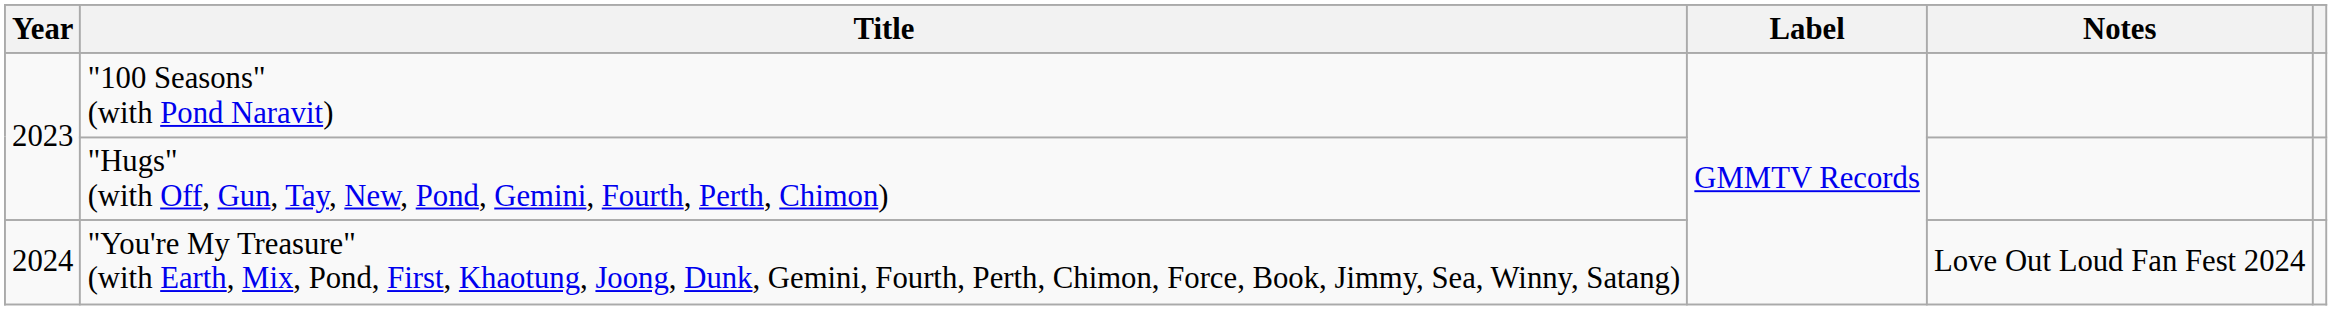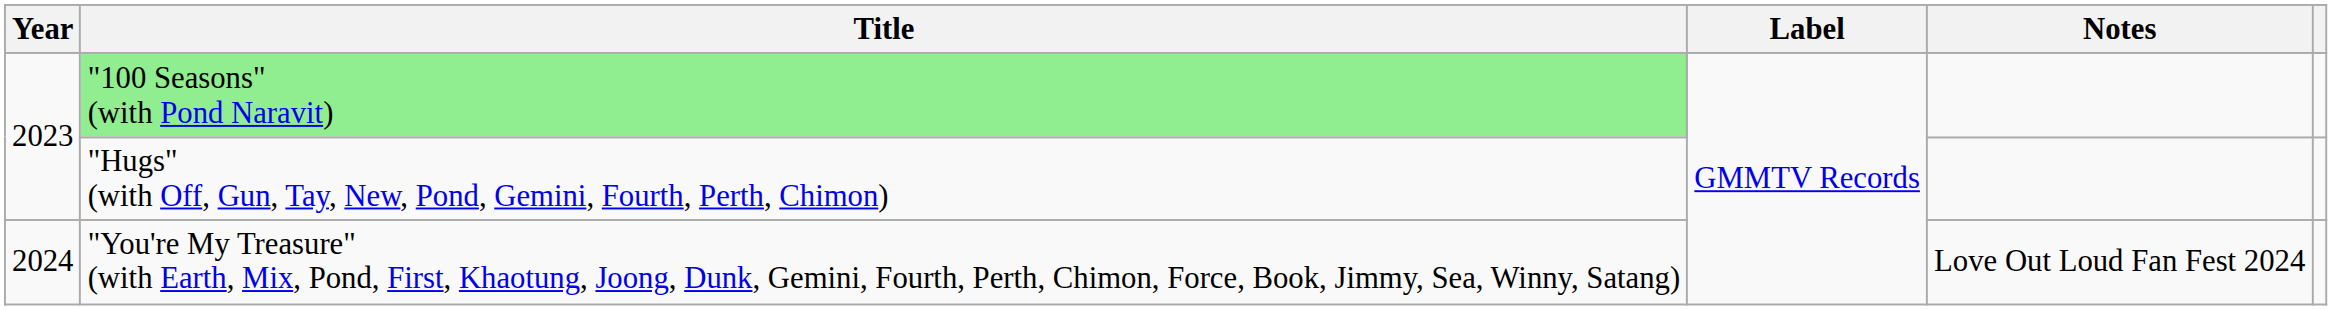"100 Seasons" (with Pond Naravit) | Title: no background -> lightgreen background
